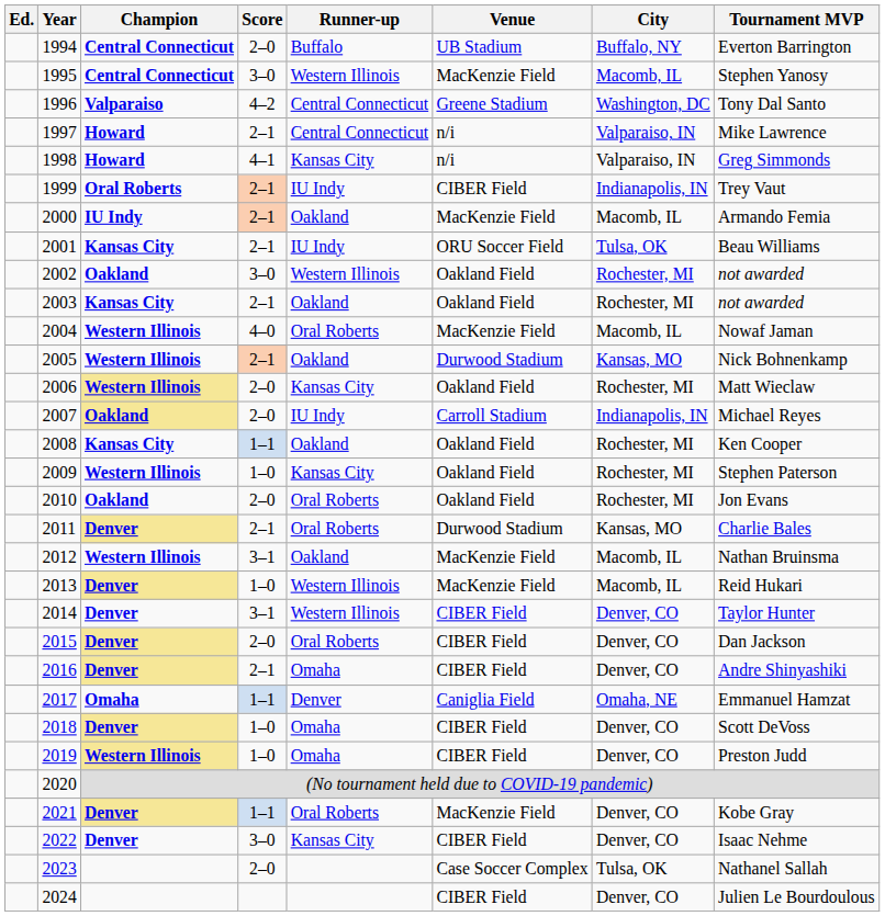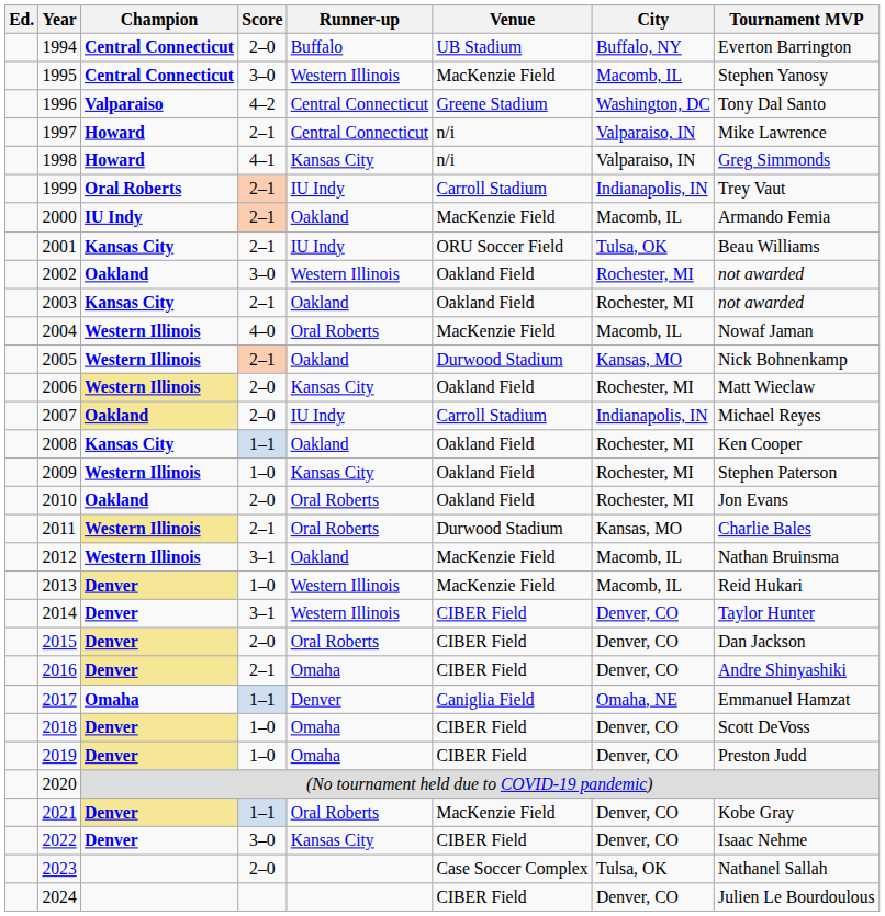1999 | Venue: CIBER Field -> Carroll Stadium
2011 | Champion: Denver -> Western Illinois
2019 | Champion: Western Illinois -> Denver
